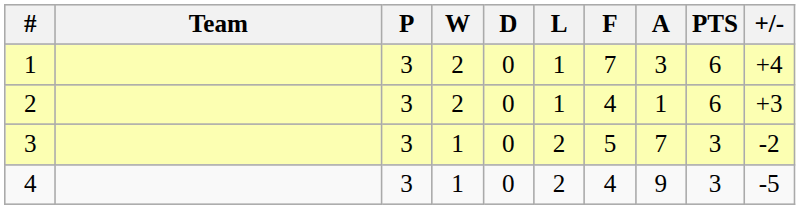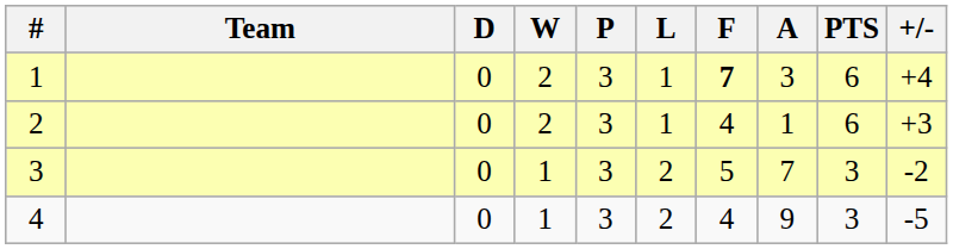columns swapped: P <-> D
row 2 | F: normal -> bold
